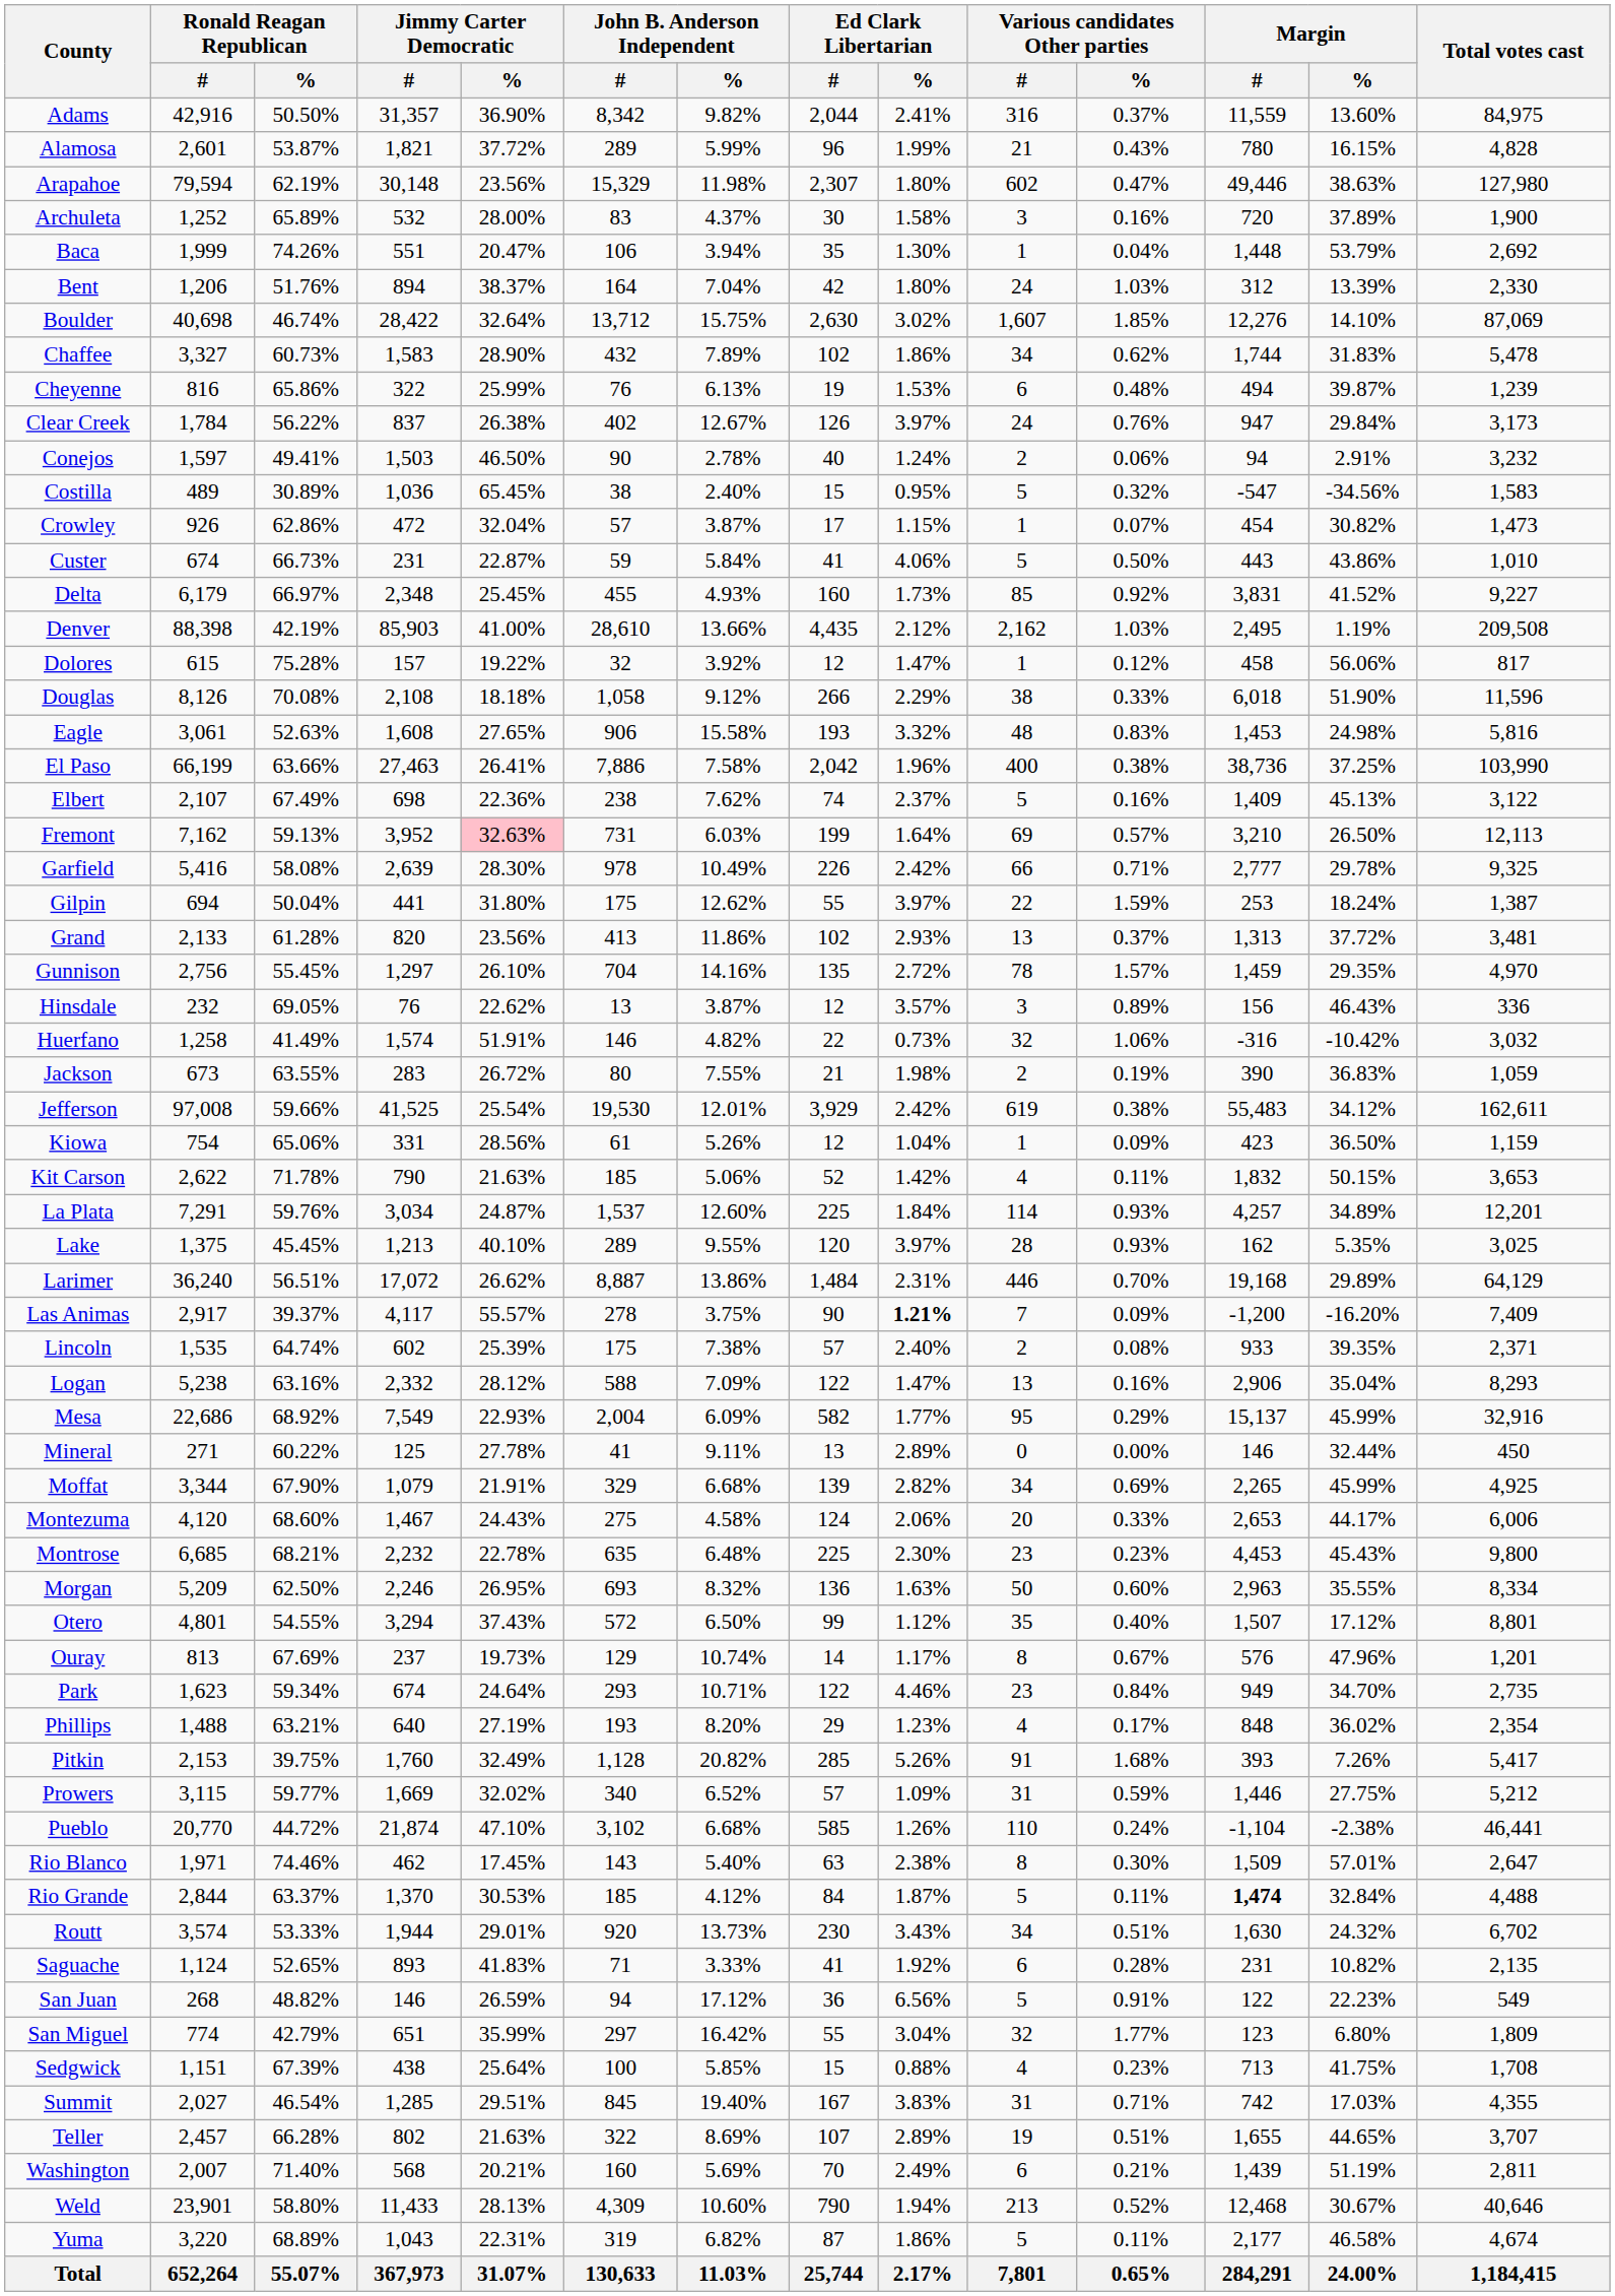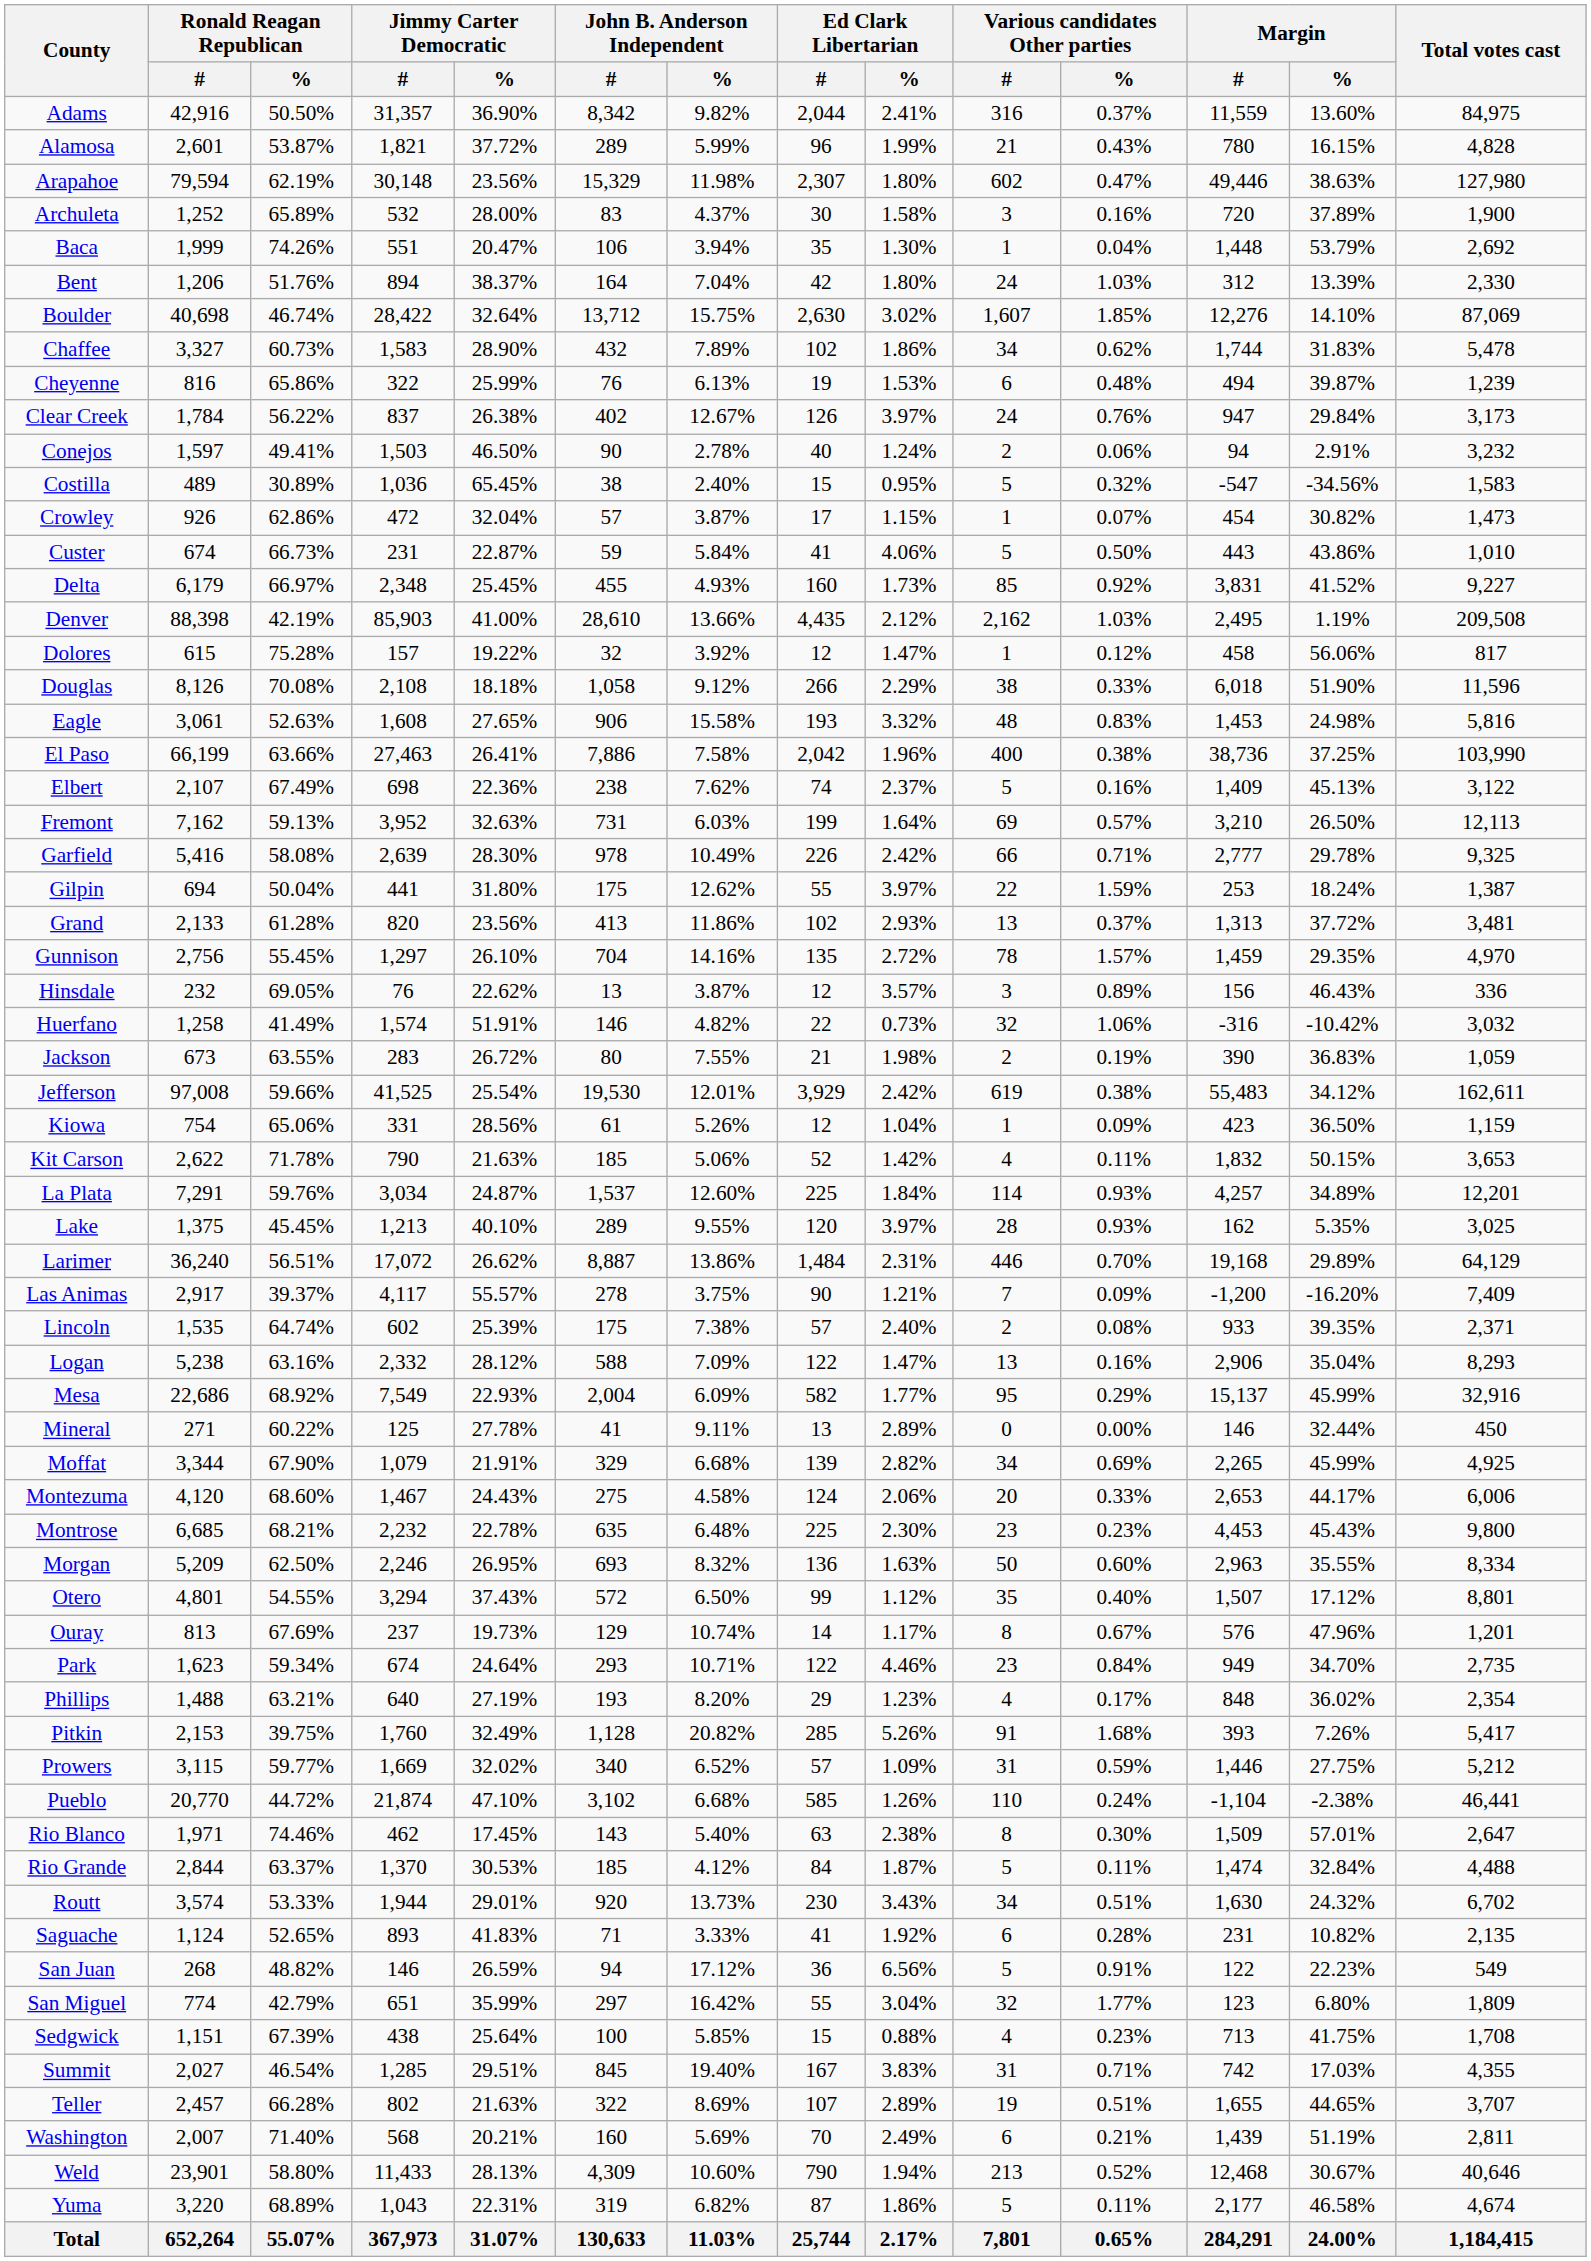Fremont | Jimmy Carter Democratic / %: pink background -> no background
Las Animas | Ed Clark Libertarian / %: bold -> normal
Rio Grande | Margin / #: bold -> normal
